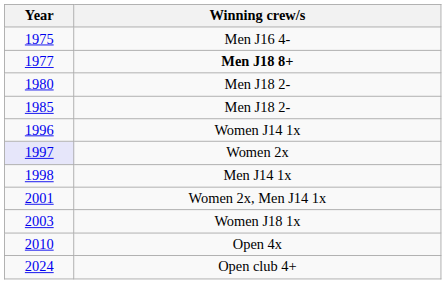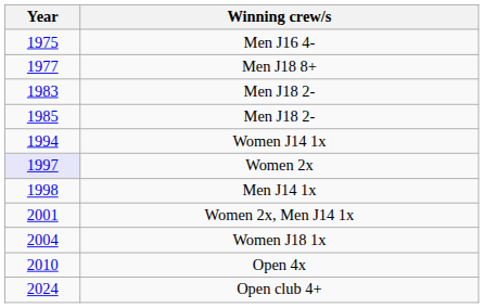row 3 | Winning crew/s: bold -> normal
row 4 | Year: 1980 -> 1983
row 6 | Year: 1996 -> 1994
row 10 | Year: 2003 -> 2004
